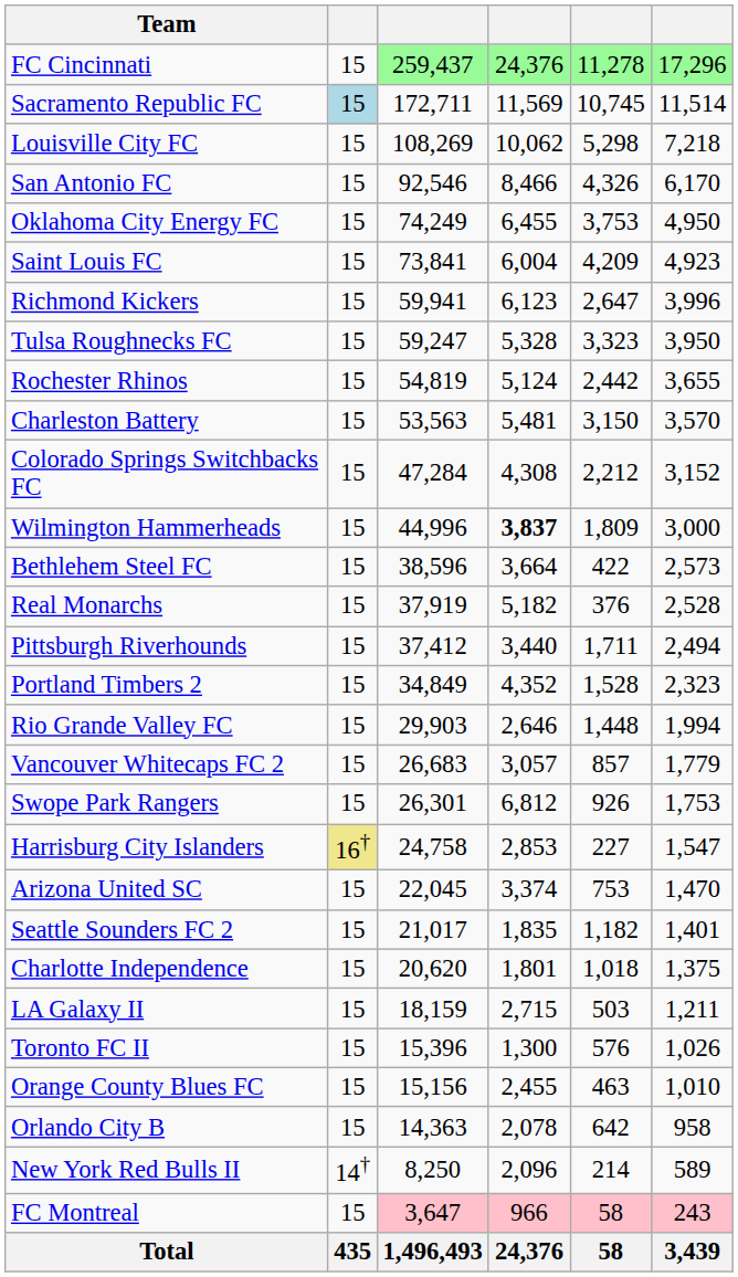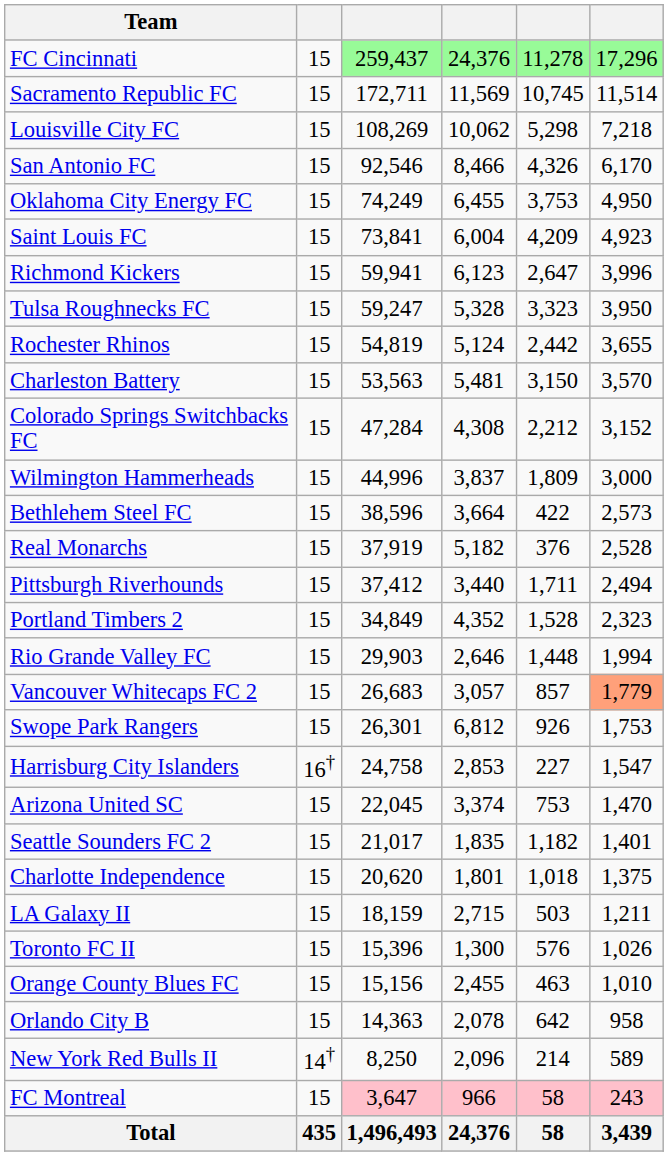Sacramento Republic FC | column 2: lightblue background -> no background
Wilmington Hammerheads | column 4: bold -> normal
Vancouver Whitecaps FC 2 | column 6: no background -> lightsalmon background
Harrisburg City Islanders | column 2: khaki background -> no background
